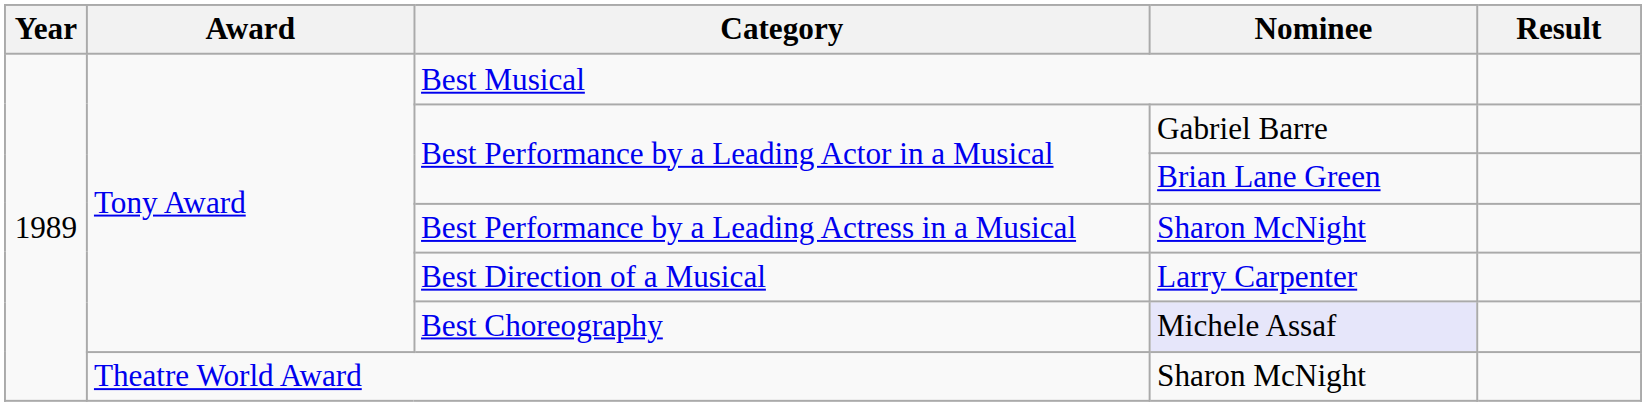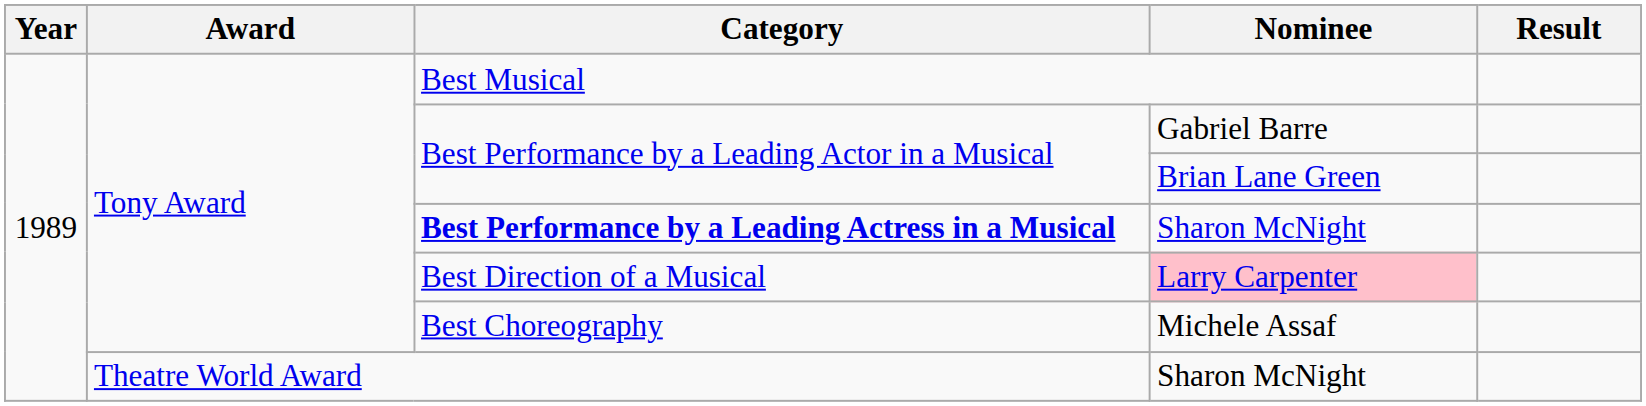Best Performance by a Leading Actress in a Musical | Category: normal -> bold
Best Direction of a Musical | Nominee: no background -> pink background
Best Choreography | Nominee: lavender background -> no background
